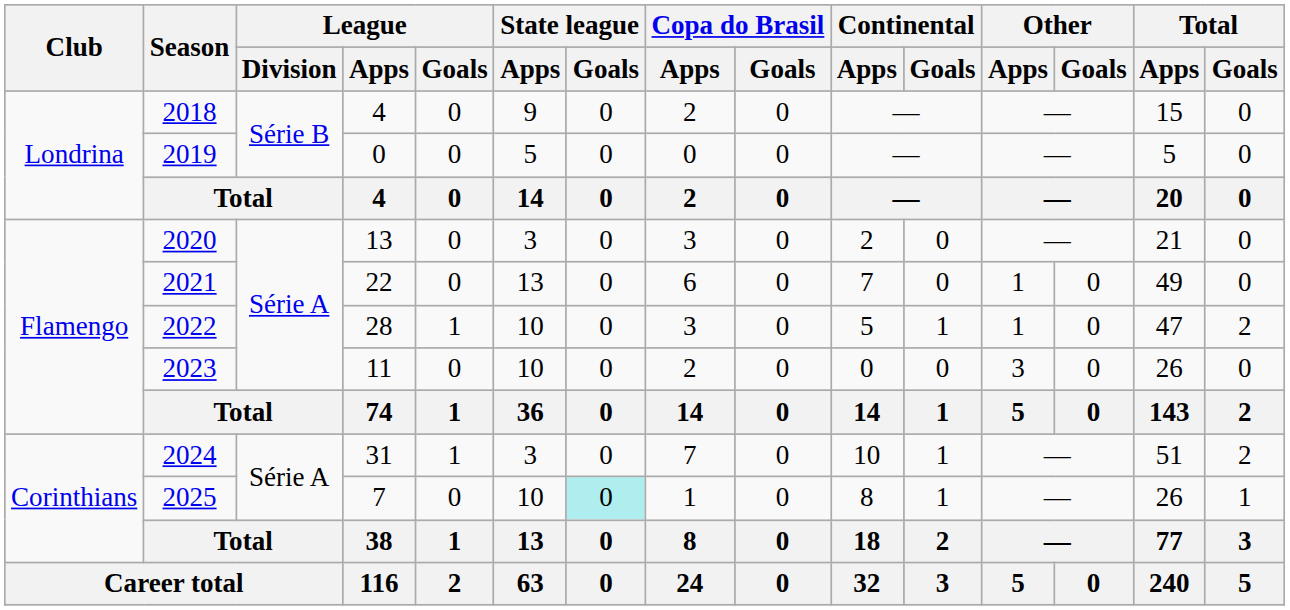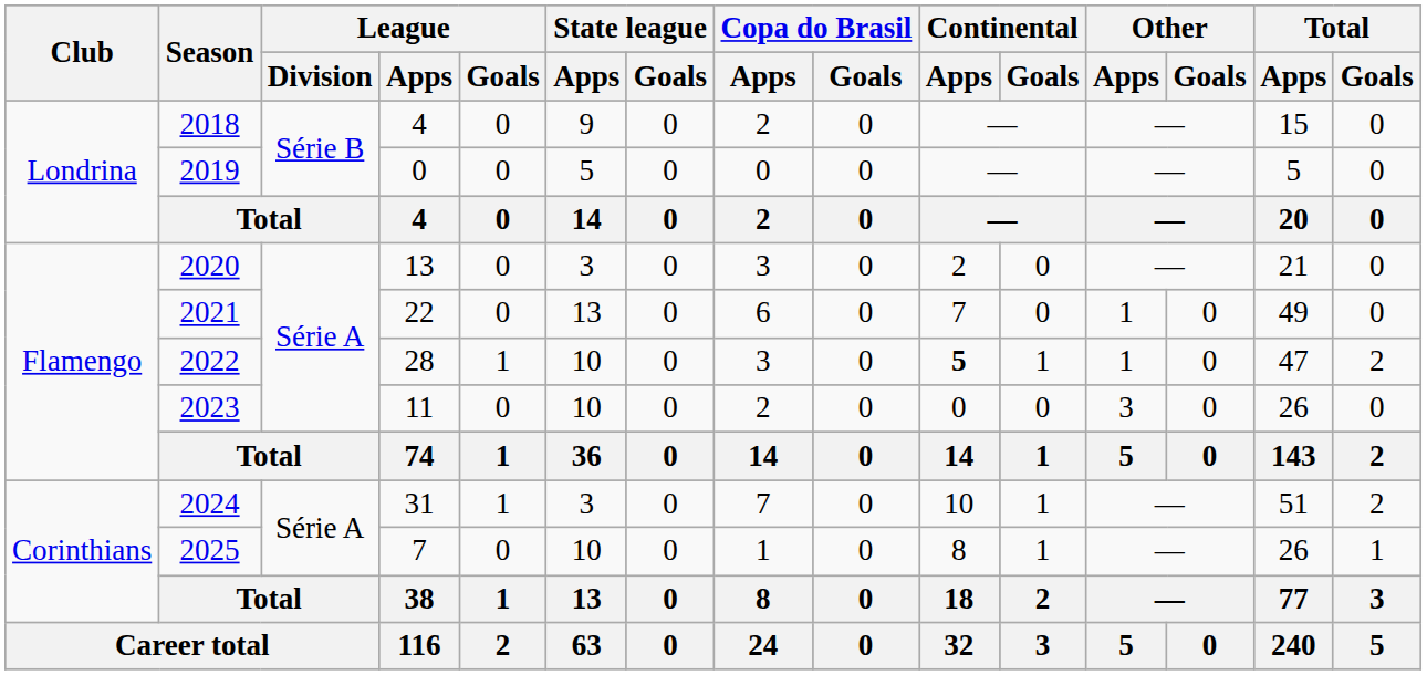2022 | Continental / Apps: normal -> bold
2025 | State league / Goals: paleturquoise background -> no background
